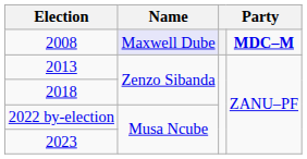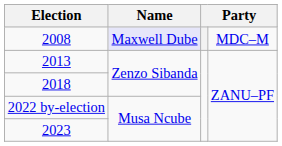2008 | column 4: bold -> normal
